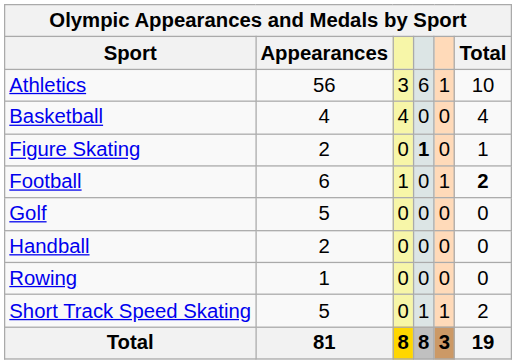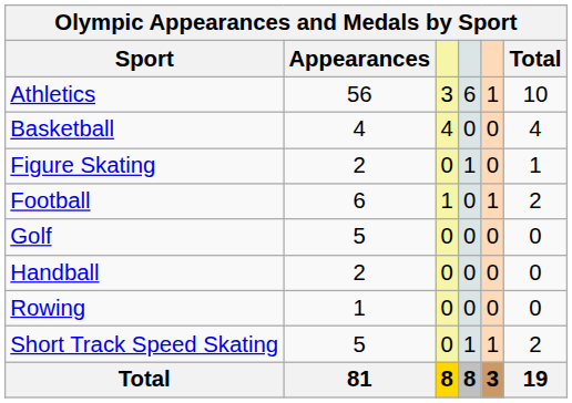Figure Skating | column 4: bold -> normal
Football | Total: bold -> normal
